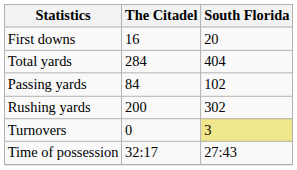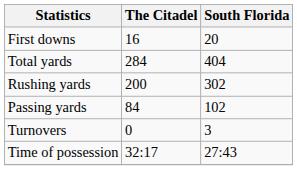rows swapped: Rushing yards <-> Passing yards
Turnovers | South Florida: khaki background -> no background
